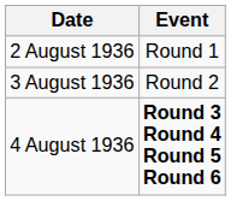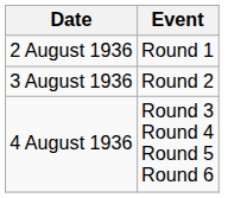4 August 1936 | Event: bold -> normal
